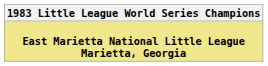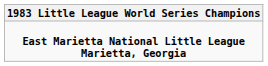row 2 | column 1: khaki background -> no background
